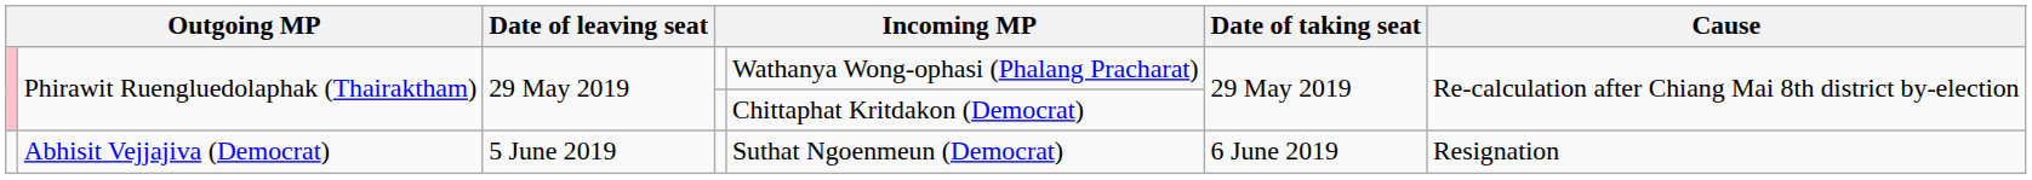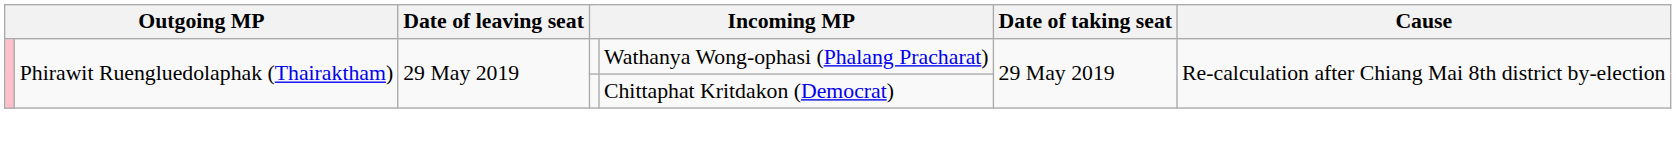- row: Abhisit Vejjajiva (Democrat) | 5 June 2019 | Suthat Ngoenmeun (Democrat) | 6 June 2019 | Resignation
